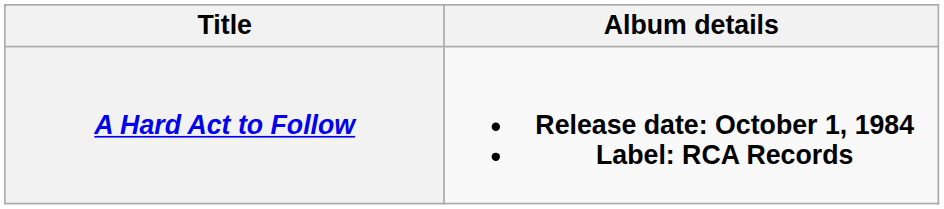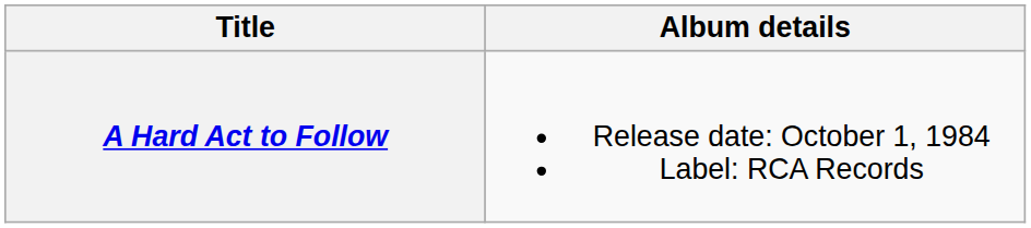A Hard Act to Follow | Album details: bold -> normal
